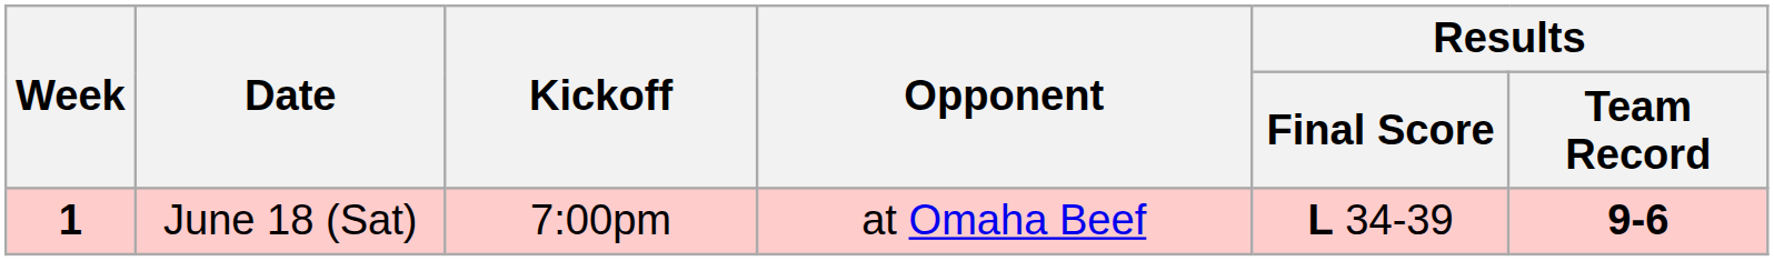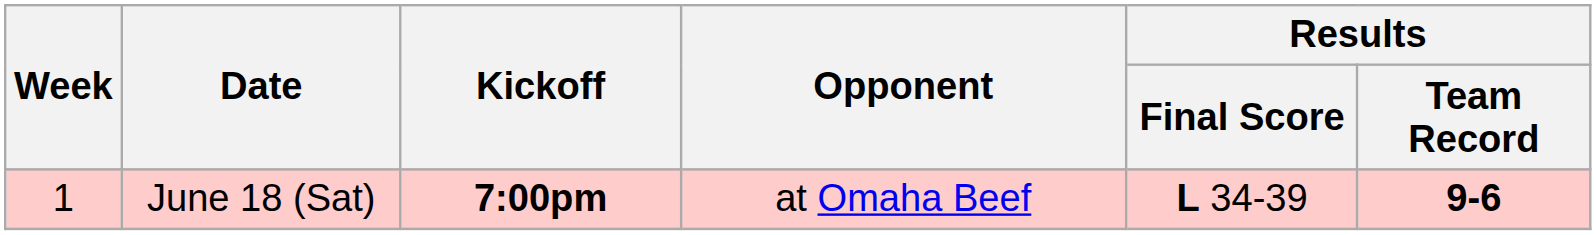June 18 (Sat) | Week: bold -> normal
June 18 (Sat) | Kickoff: normal -> bold
